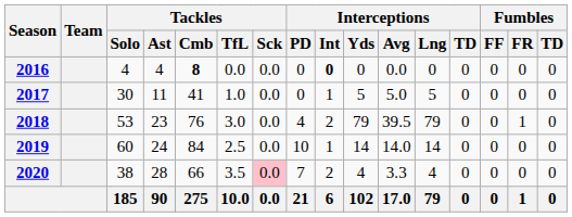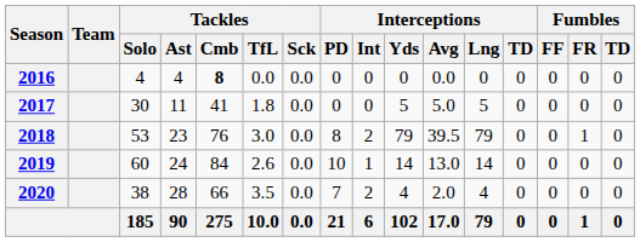2016 | Interceptions / Int: bold -> normal
2017 | Tackles / TfL: 1.0 -> 1.8
2017 | Interceptions / Int: 1 -> 0
2018 | Interceptions / PD: 4 -> 8
2019 | Tackles / TfL: 2.5 -> 2.6
2019 | Interceptions / Avg: 14.0 -> 13.0
2020 | Tackles / Sck: pink background -> no background
2020 | Interceptions / Avg: 3.3 -> 2.0
